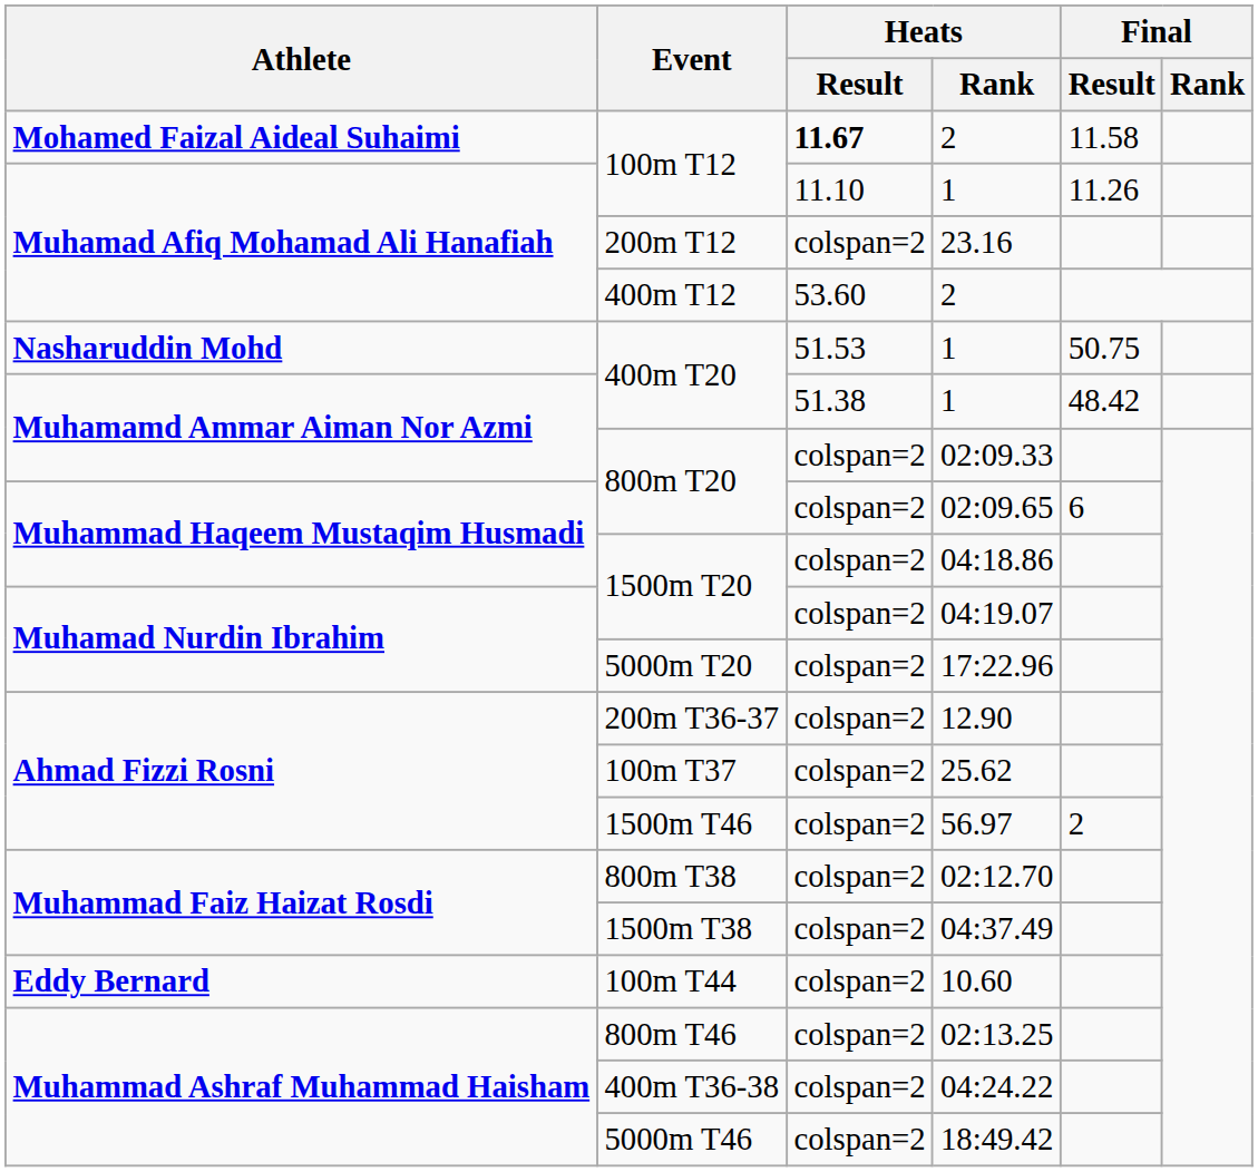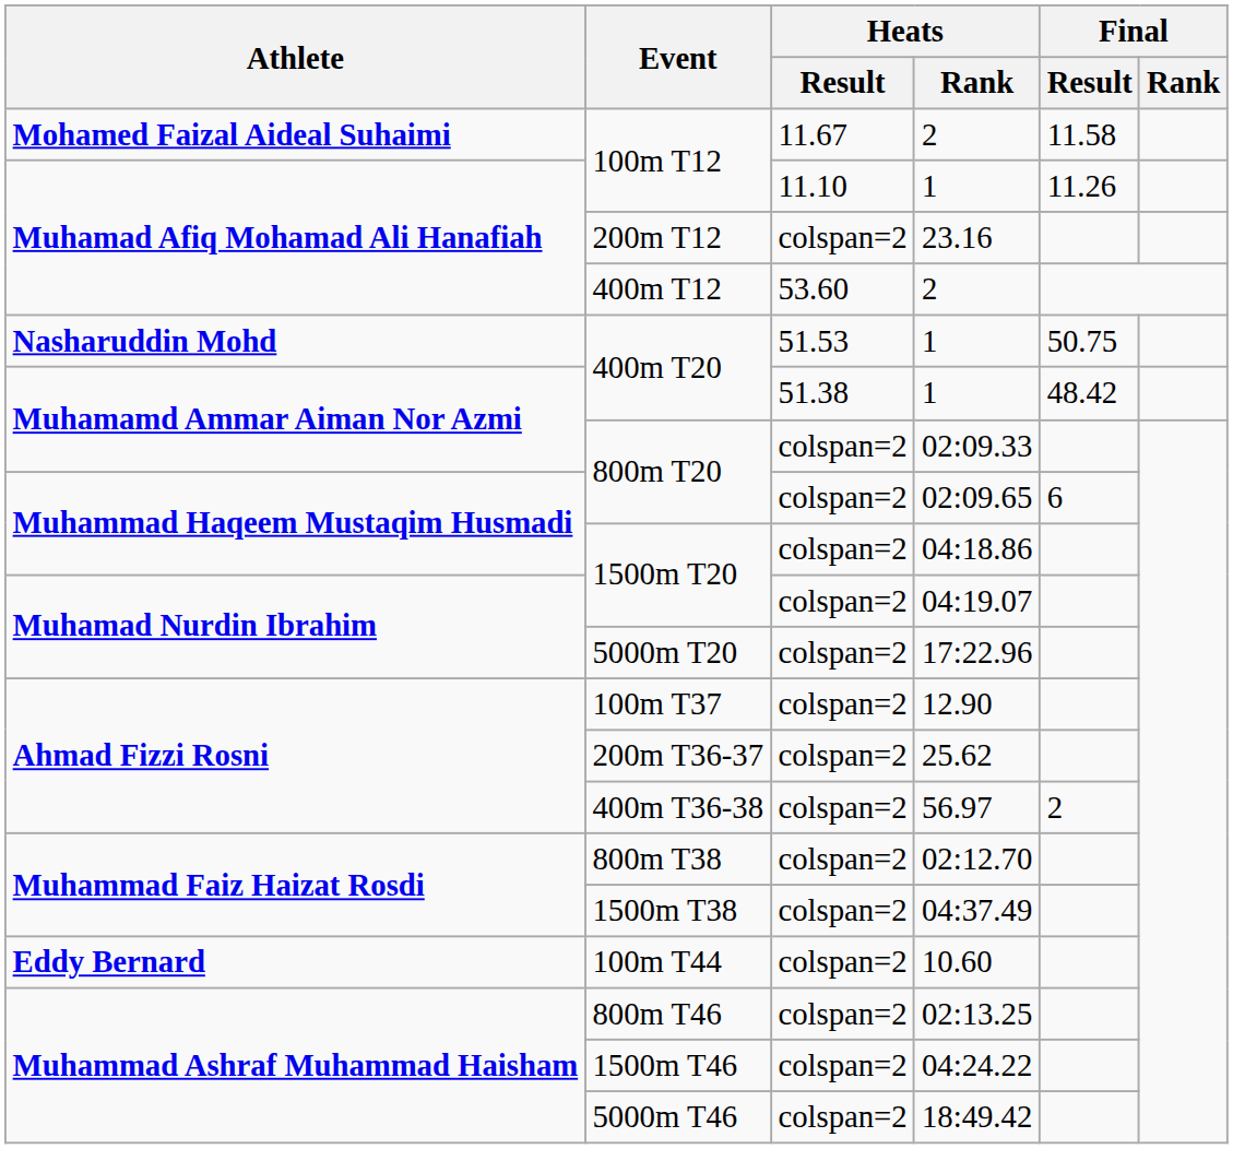Mohamed Faizal Aideal Suhaimi / 2 | Heats / Result: bold -> normal
12.90 | Event: 200m T36-37 -> 100m T37
25.62 | Event: 100m T37 -> 200m T36-37
56.97 | Event: 1500m T46 -> 400m T36-38
04:24.22 | Event: 400m T36-38 -> 1500m T46
